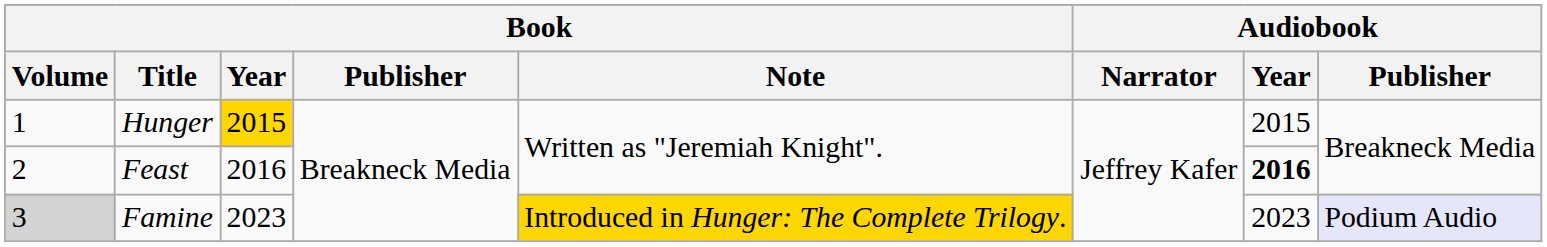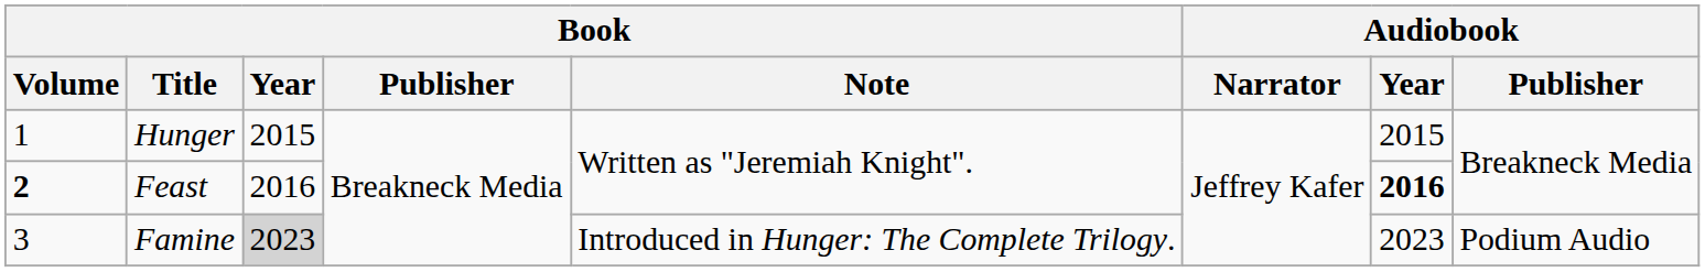Hunger | Book / Year: gold background -> no background
Feast | Book / Volume: normal -> bold
Famine | Book / Volume: lightgrey background -> no background
Famine | Book / Year: no background -> lightgrey background
Famine | Book / Note: gold background -> no background
Famine | Audiobook / Publisher: lavender background -> no background
